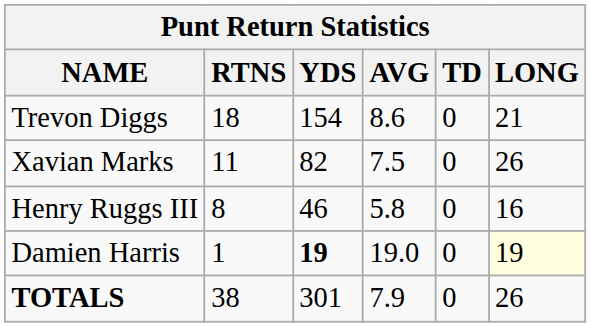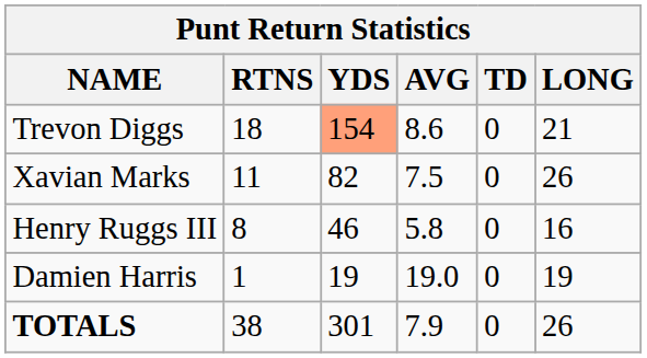Trevon Diggs | YDS: no background -> lightsalmon background
Damien Harris | YDS: bold -> normal
Damien Harris | LONG: lightyellow background -> no background
